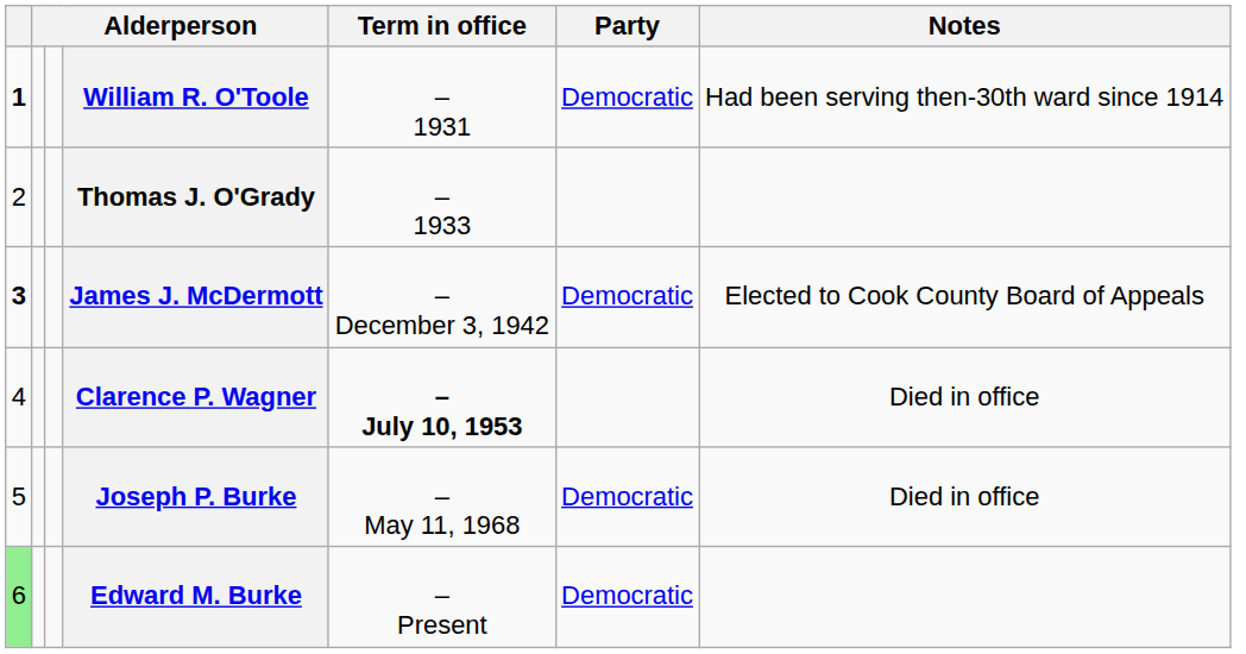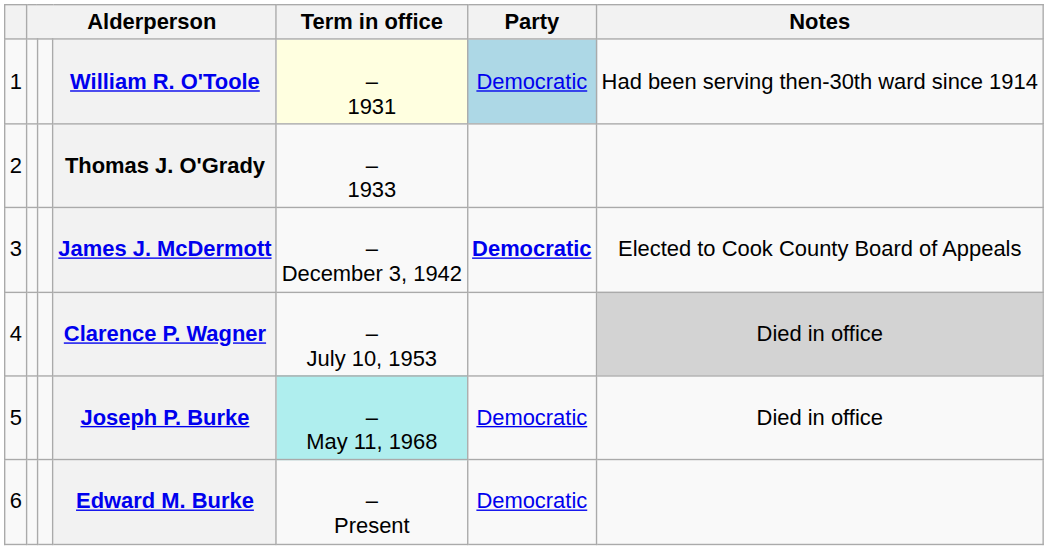William R. O'Toole | column 1: bold -> normal
William R. O'Toole | Term in office: no background -> lightyellow background
William R. O'Toole | Party: no background -> lightblue background
James J. McDermott | column 1: bold -> normal
James J. McDermott | Party: normal -> bold
Clarence P. Wagner | Term in office: bold -> normal
Clarence P. Wagner | Notes: no background -> lightgrey background
Joseph P. Burke | Term in office: no background -> paleturquoise background
Edward M. Burke | column 1: lightgreen background -> no background
